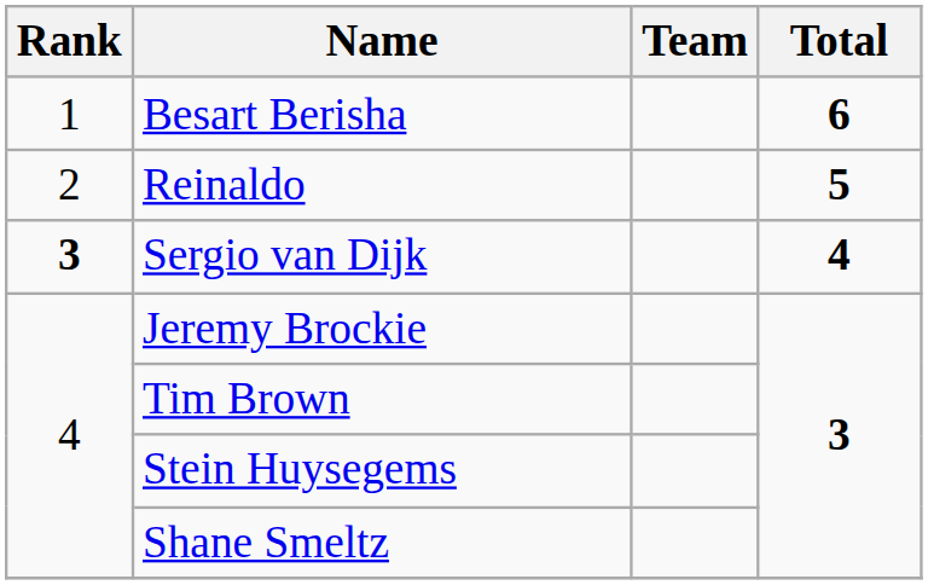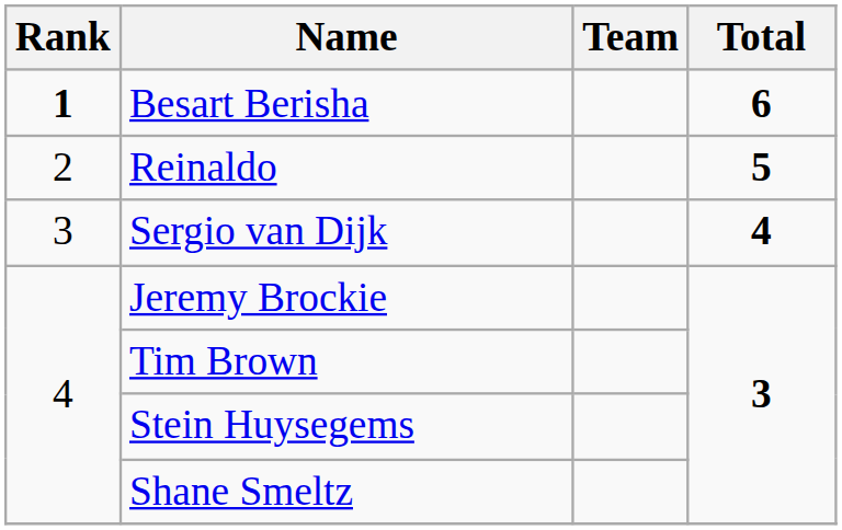Besart Berisha | Rank: normal -> bold
Sergio van Dijk | Rank: bold -> normal
